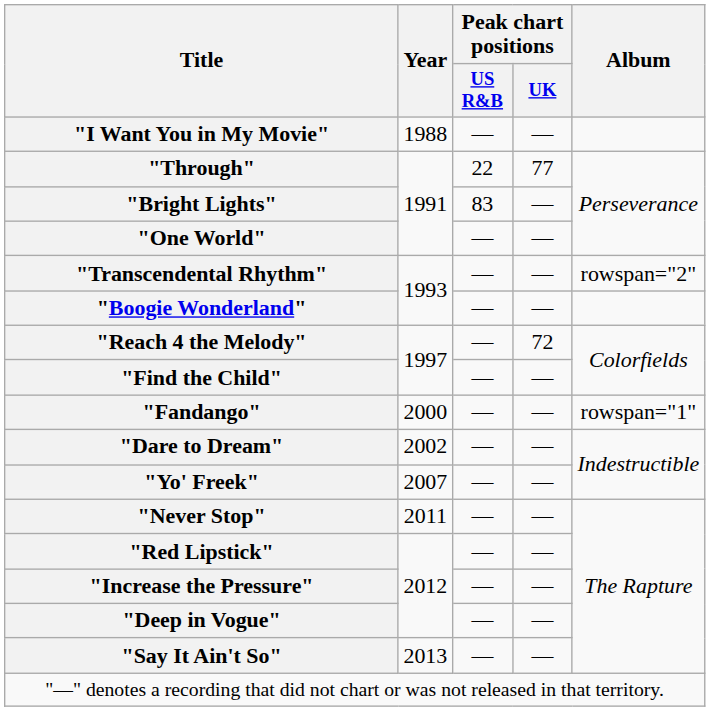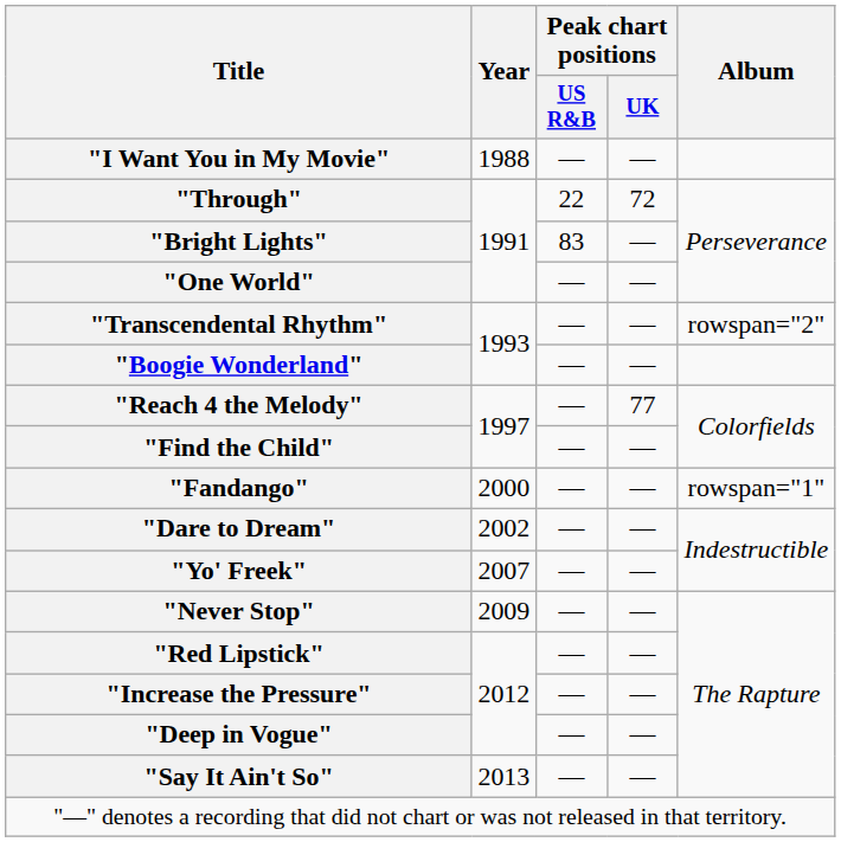"Through" | Peak chart positions / UK: 77 -> 72
"Reach 4 the Melody" | Peak chart positions / UK: 72 -> 77
"Never Stop" | Year: 2011 -> 2009
